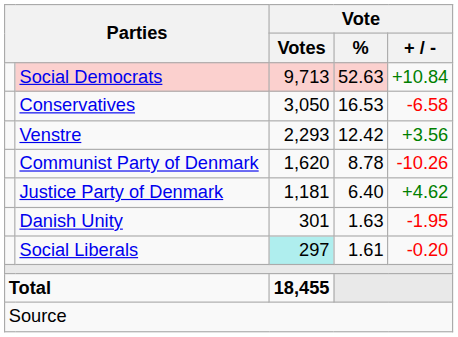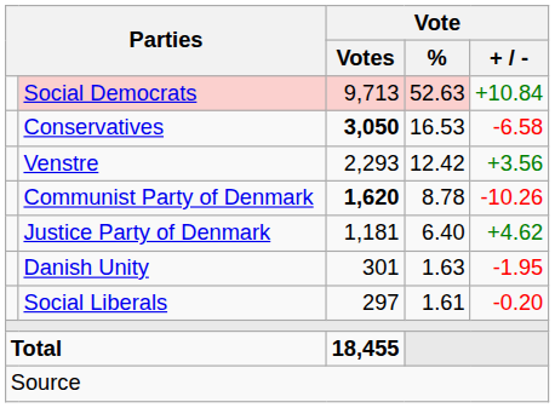Conservatives | Vote / Votes: normal -> bold
Communist Party of Denmark | Vote / Votes: normal -> bold
Social Liberals | Vote / Votes: paleturquoise background -> no background
